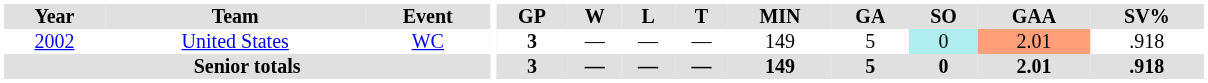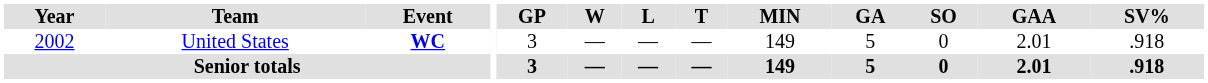United States | Event: normal -> bold
United States | GP: bold -> normal
United States | SO: paleturquoise background -> no background
United States | GAA: lightsalmon background -> no background
